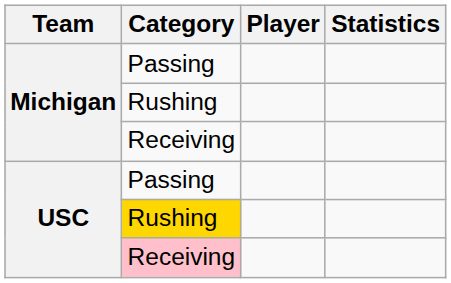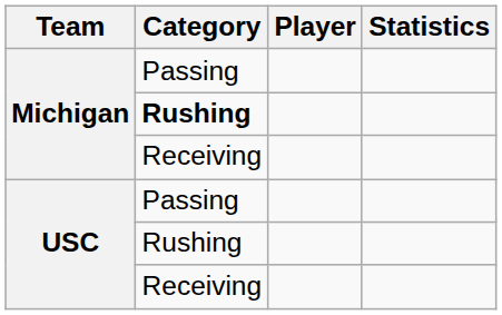Michigan / Rushing | Category: normal -> bold
USC / Rushing | Category: gold background -> no background
USC / Receiving | Category: pink background -> no background
